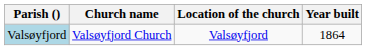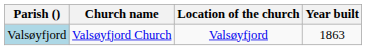row 2 | Year built: 1864 -> 1863
